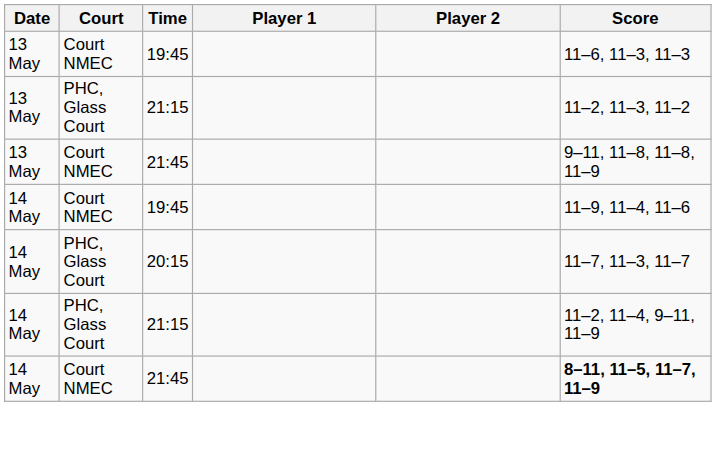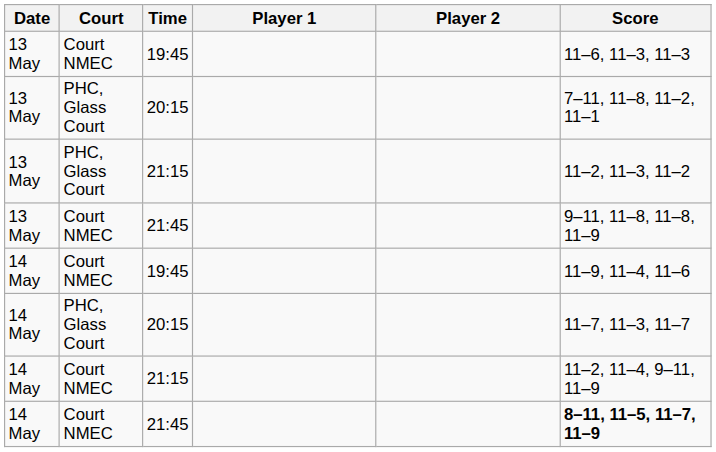+ row: 13 May | PHC, Glass Court | 20:15 | 7–11, 11–8, 11–2, 11–1
14 May / 21:15 | Court: PHC, Glass Court -> Court NMEC
